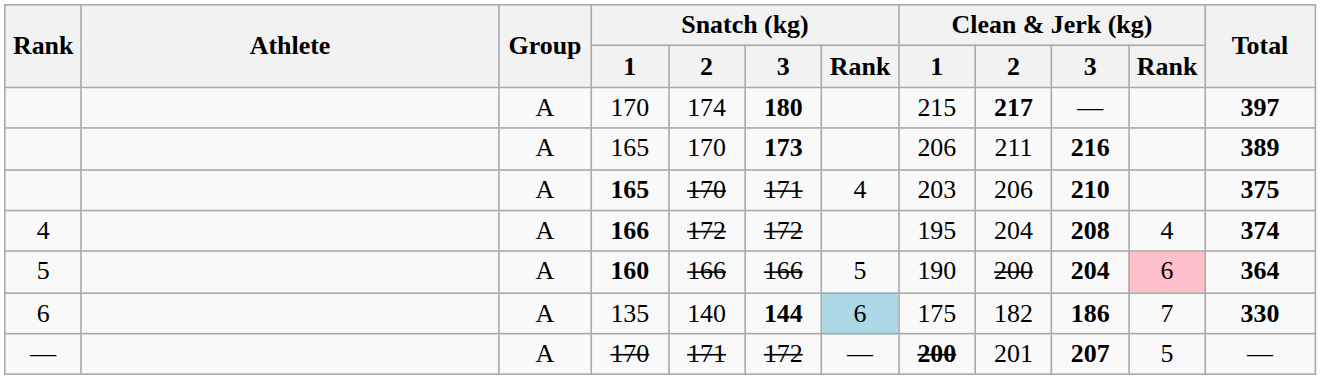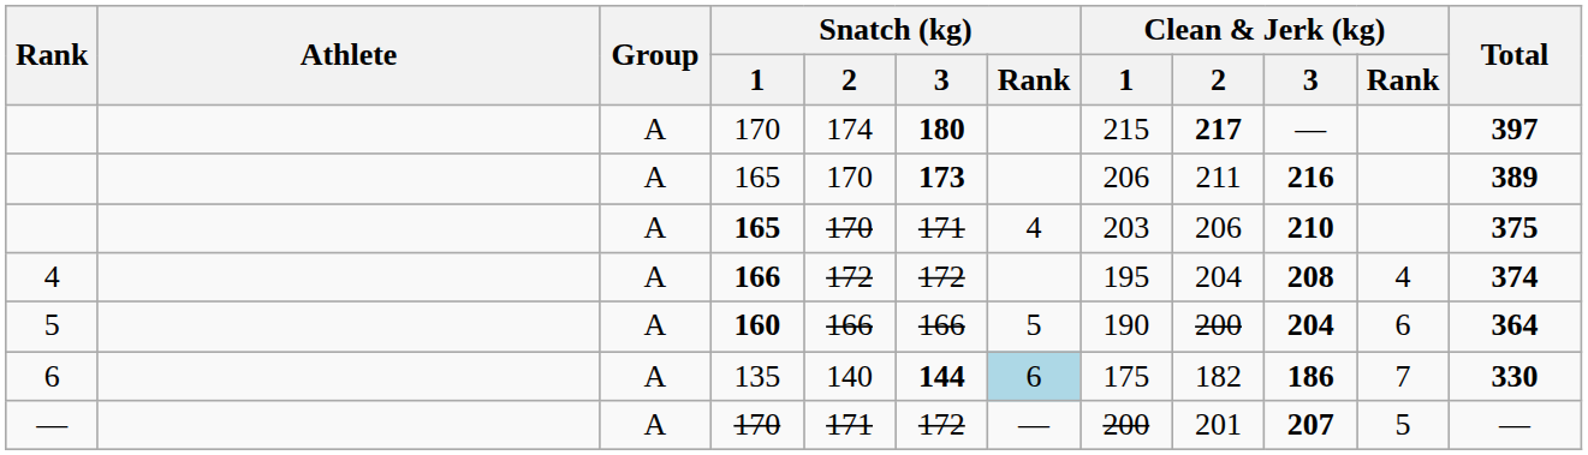row 7 | Clean & Jerk (kg) / Rank: pink background -> no background
row 9 | Clean & Jerk (kg) / 1: bold -> normal
